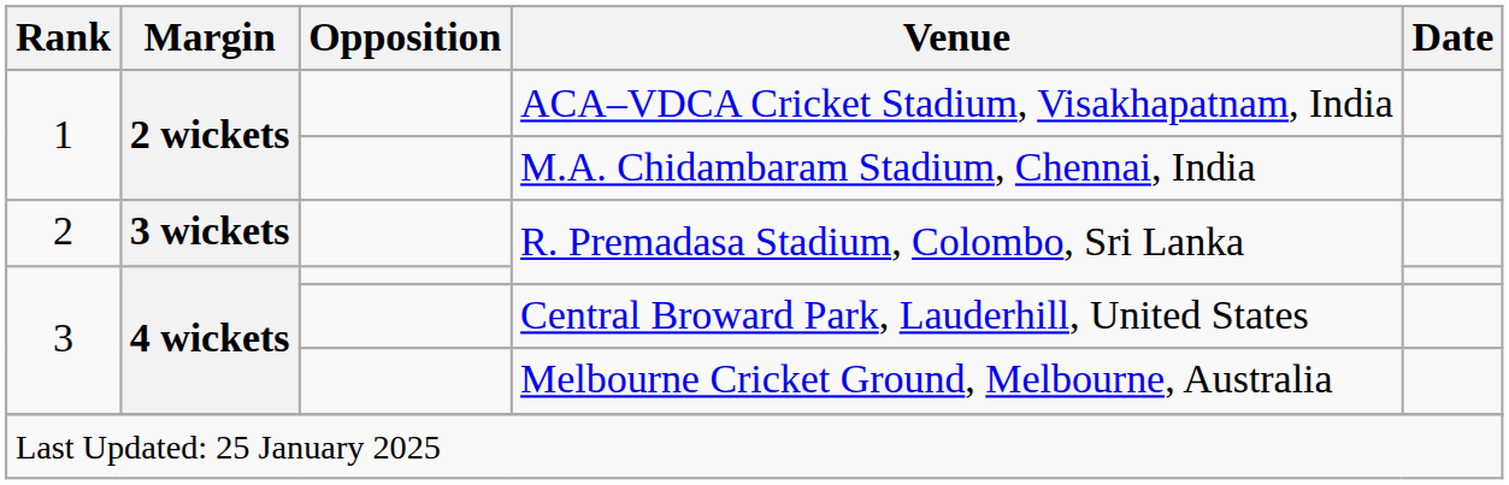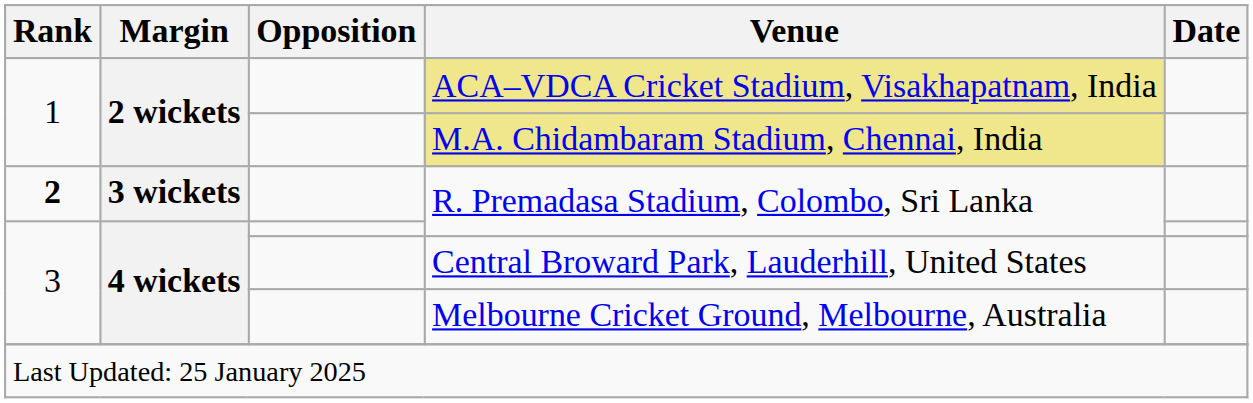ACA–VDCA Cricket Stadium, Visakhapatnam, India | Venue: no background -> khaki background
M.A. Chidambaram Stadium, Chennai, India | Venue: no background -> khaki background
2 / R. Premadasa Stadium, Colombo, Sri Lanka | Rank: normal -> bold
